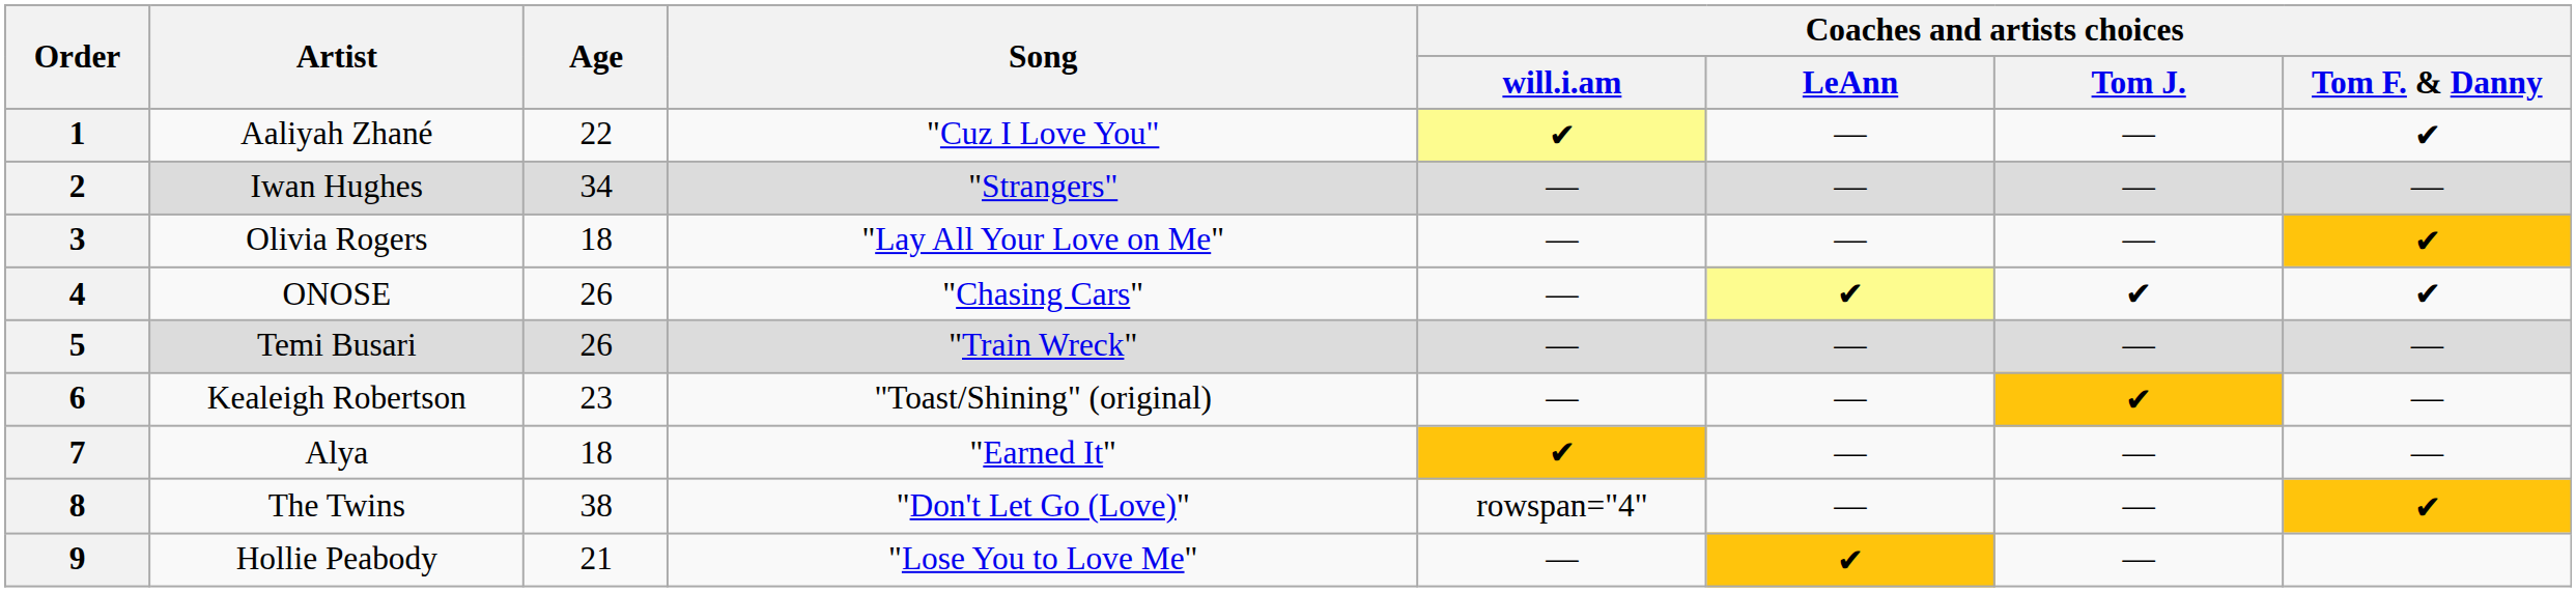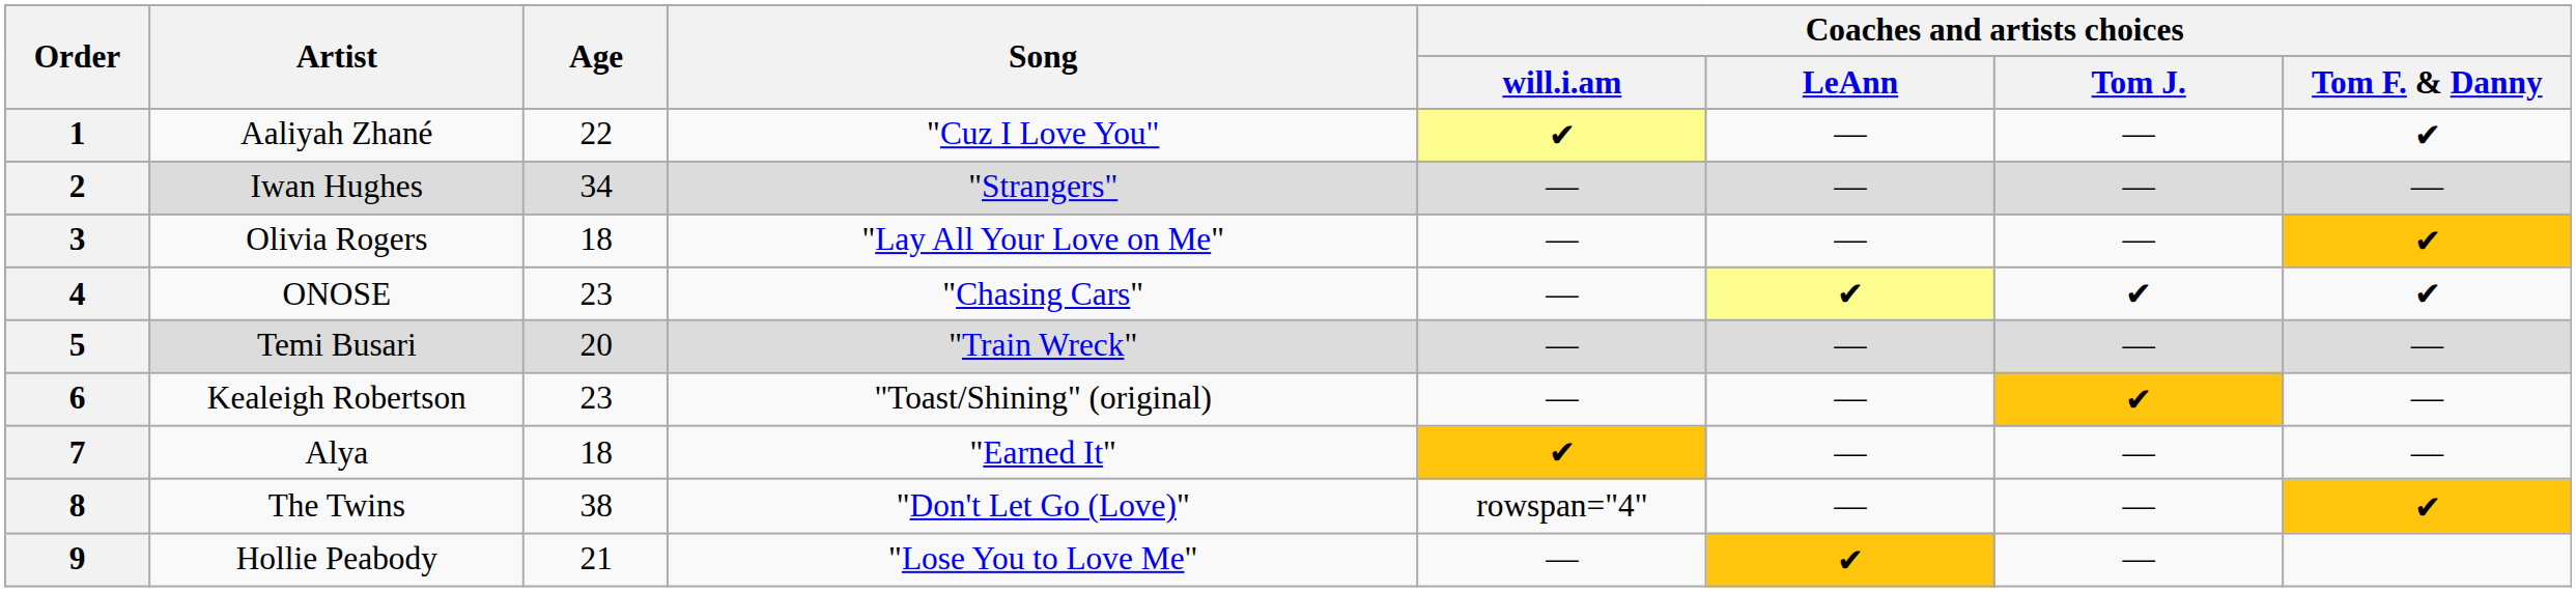4 | Age: 26 -> 23
5 | Age: 26 -> 20
